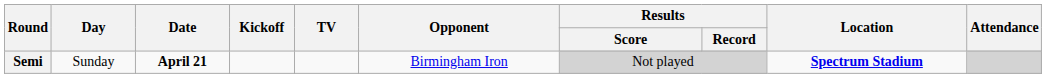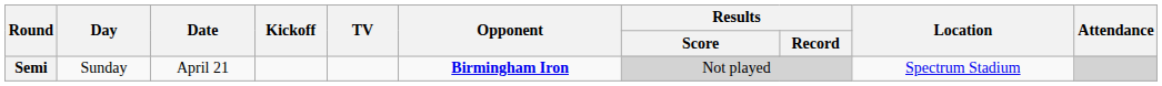Semi | Date: bold -> normal
Semi | Opponent: normal -> bold
Semi | Location: bold -> normal
